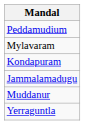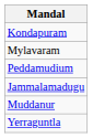row 2 | column 1: Peddamudium -> Kondapuram
row 4 | column 1: Kondapuram -> Peddamudium
